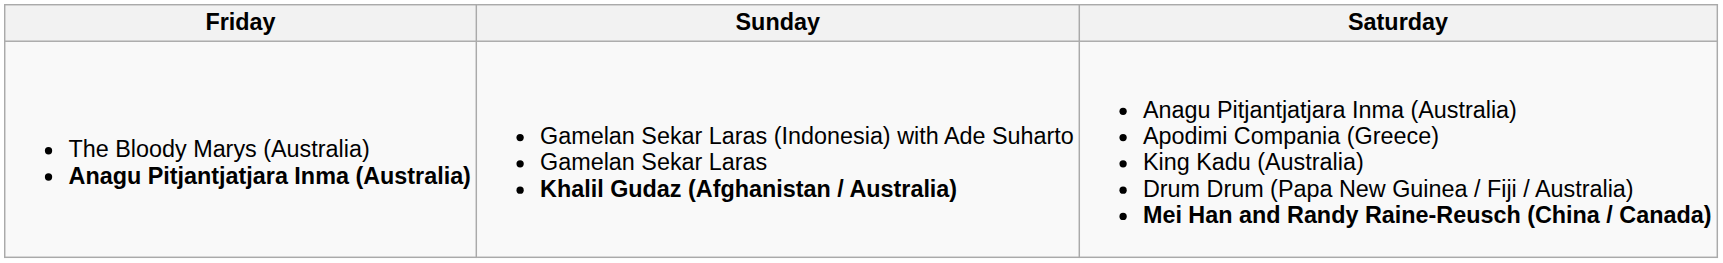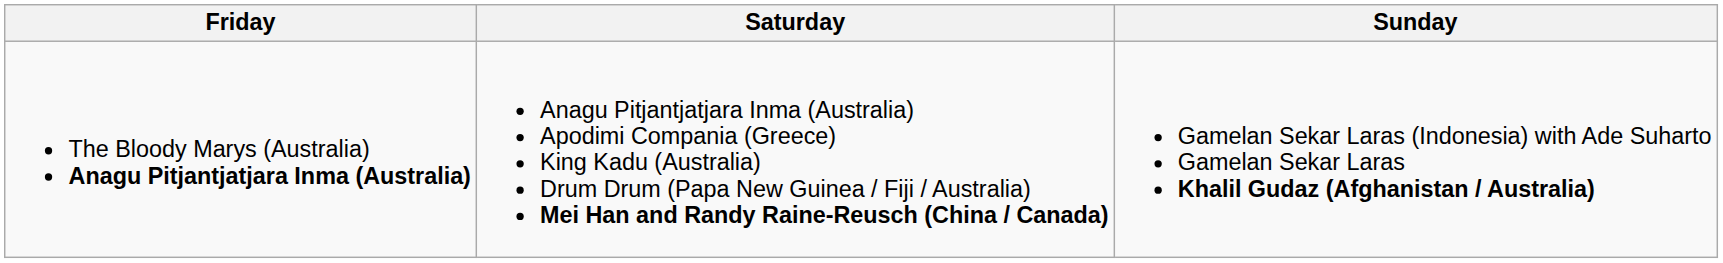columns swapped: Saturday <-> Sunday
